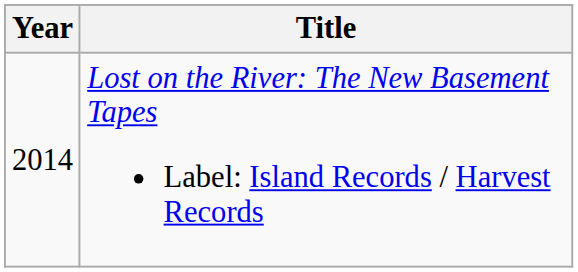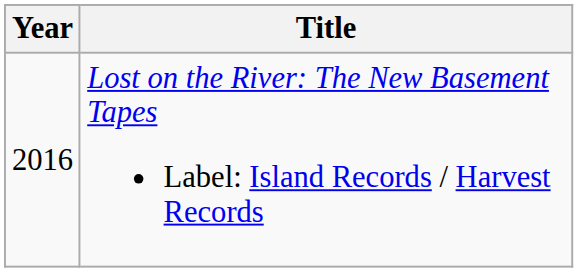row 2 | Year: 2014 -> 2016
